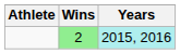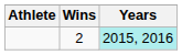row 2 | Wins: lightgreen background -> no background
